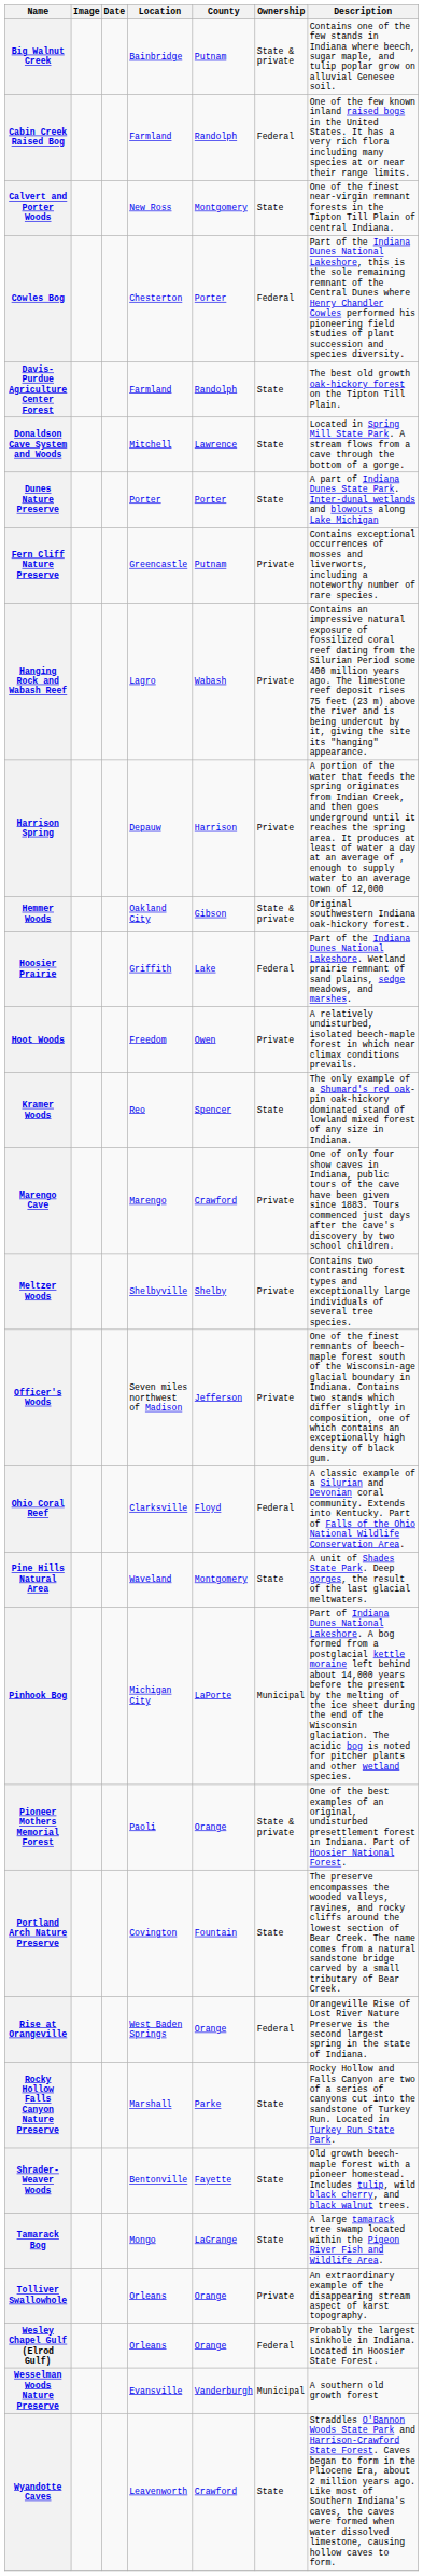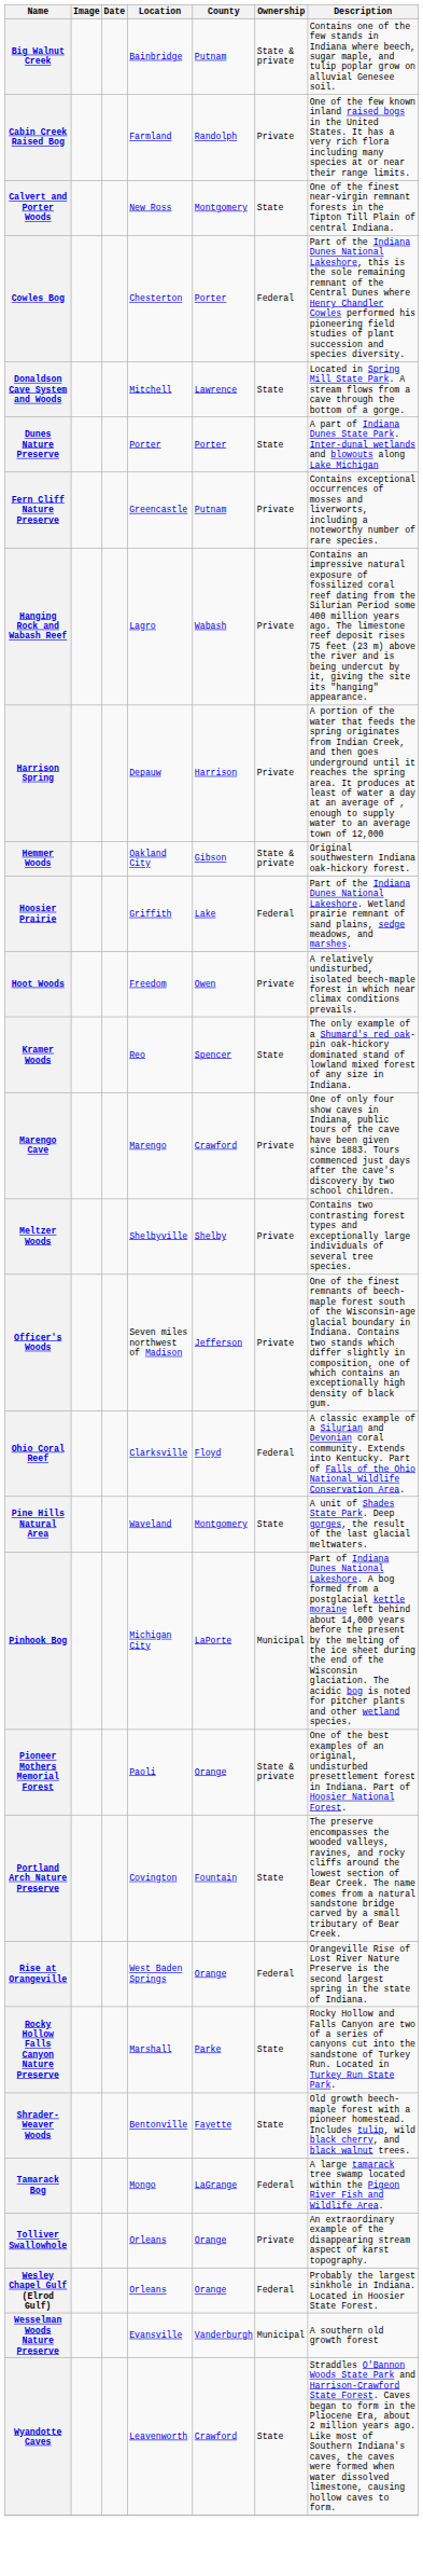Cabin Creek Raised Bog | Ownership: Federal -> Private
- row: Davis-Purdue Agriculture Center Forest | Farmland | Randolph | State | The best old growth oak-hickory forest on the Tipton Till Plain.
Tamarack Bog | Ownership: State -> Federal
